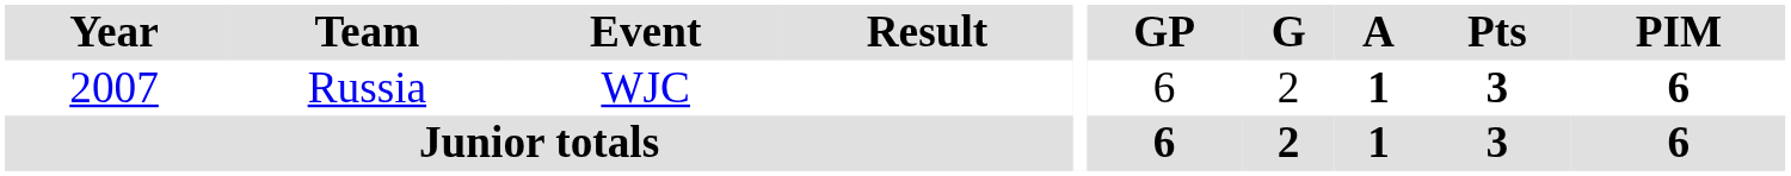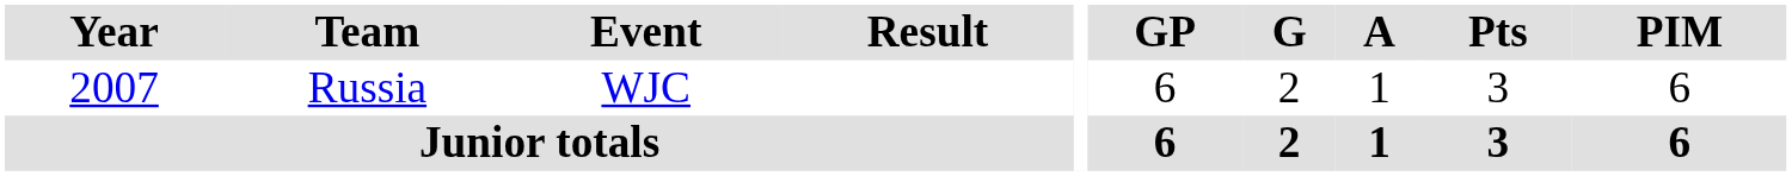Russia | A: bold -> normal
Russia | Pts: bold -> normal
Russia | PIM: bold -> normal
